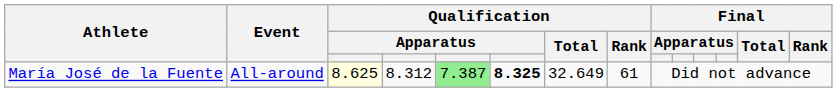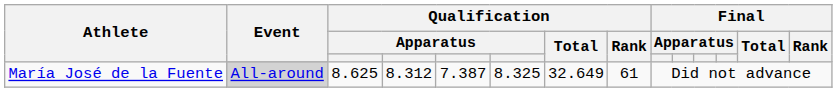row 4 | Event: no background -> lightgrey background
row 4 | column 3: lightyellow background -> no background
row 4 | column 5: lightgreen background -> no background
row 4 | column 6: bold -> normal
